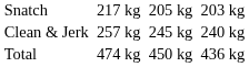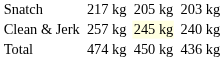Clean & Jerk | column 3: no background -> lightyellow background
